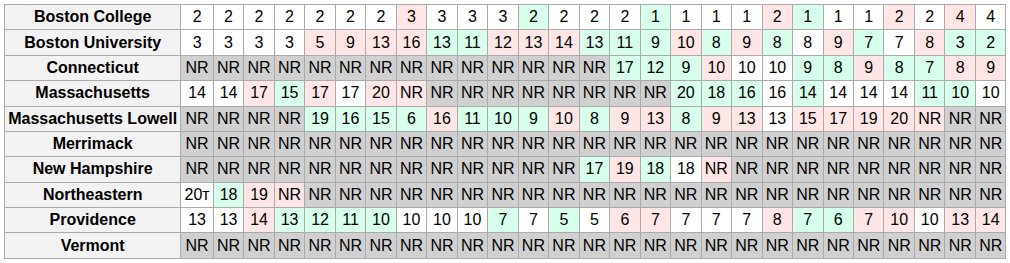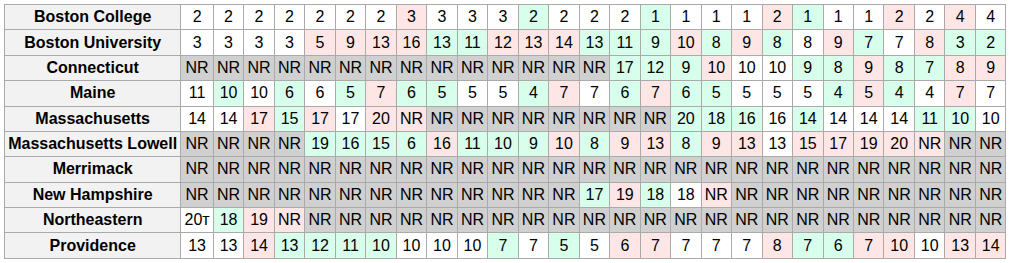+ row: Maine | 11 | 10 | 10 | 6 | 6 | 5 | 7 | 6 | 5 | 5 | 5 | 4 | 7 | 7 | 6 | 7 | 6 | 5 | 5 | 5 | 5 | 4 | 5 | 4 | 4 | 7 | 7
- row: Vermont | NR | NR | NR | NR | NR | NR | NR | NR | NR | NR | NR | NR | NR | NR | NR | NR | NR | NR | NR | NR | NR | NR | NR | NR | NR | NR | NR
